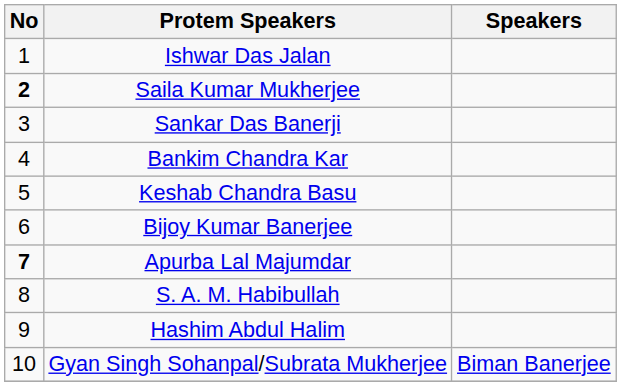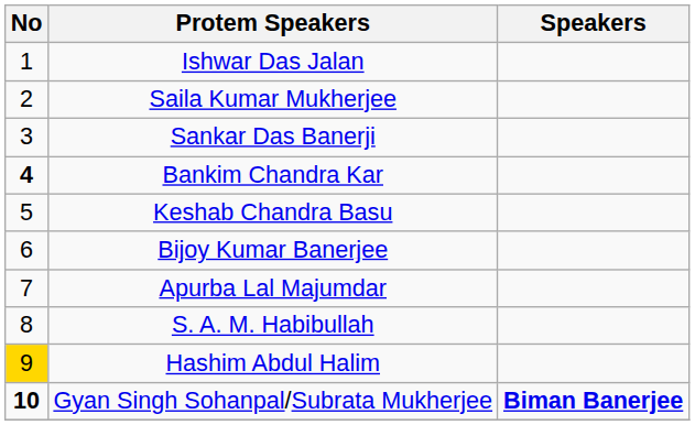Saila Kumar Mukherjee | No: bold -> normal
Bankim Chandra Kar | No: normal -> bold
Apurba Lal Majumdar | No: bold -> normal
Hashim Abdul Halim | No: no background -> gold background
Gyan Singh Sohanpal/Subrata Mukherjee | No: normal -> bold
Gyan Singh Sohanpal/Subrata Mukherjee | Speakers: normal -> bold
